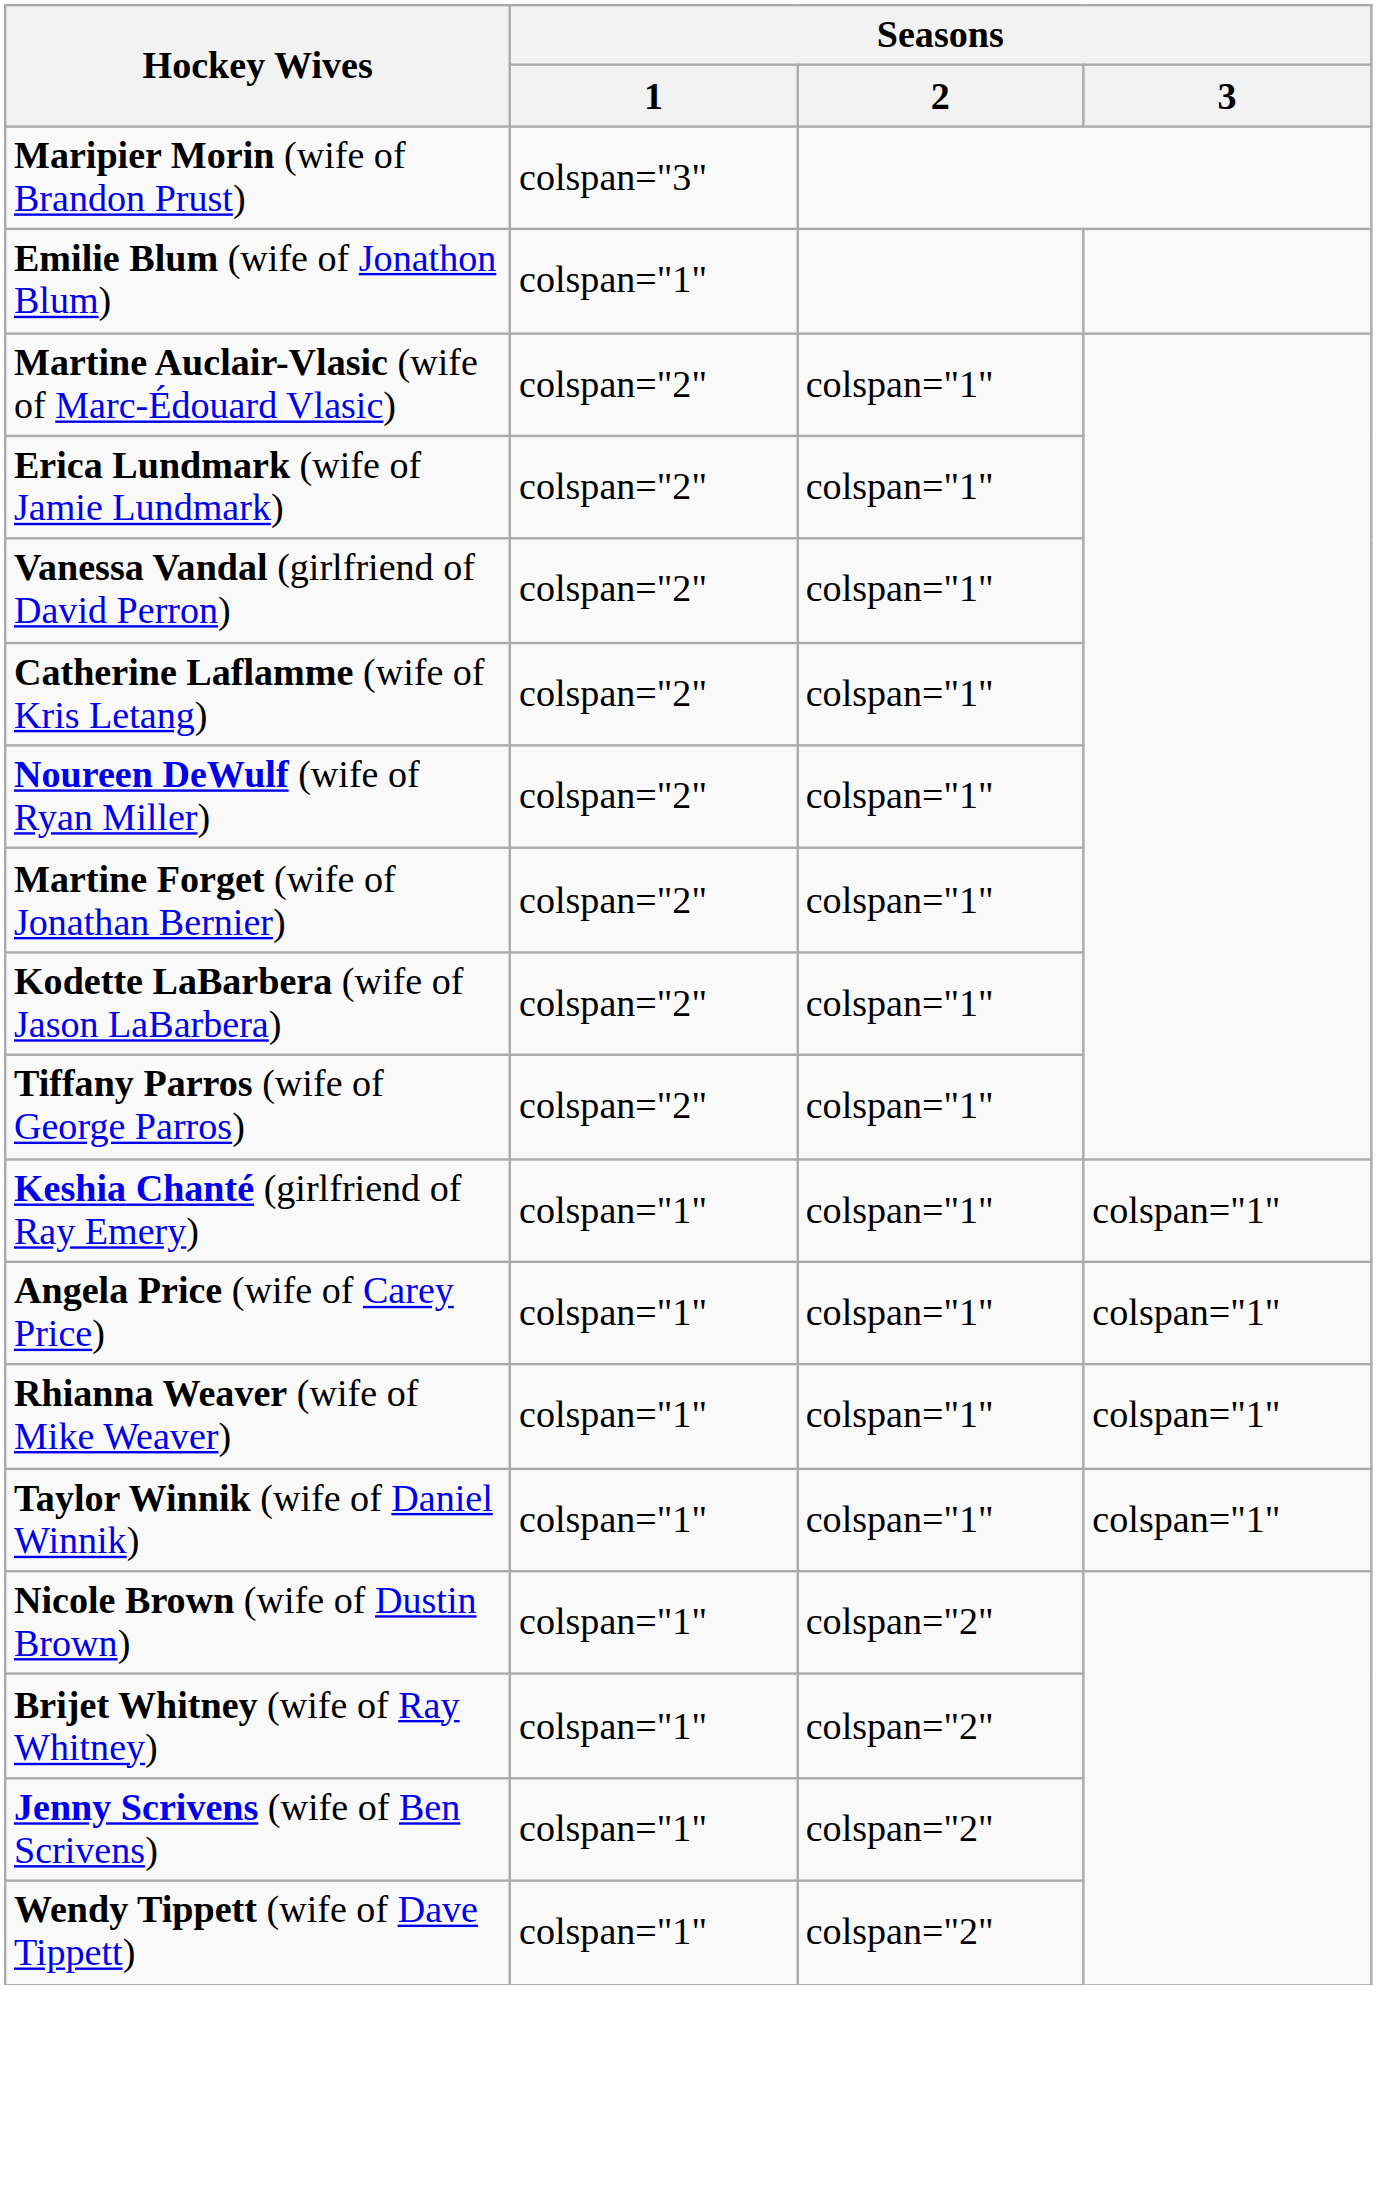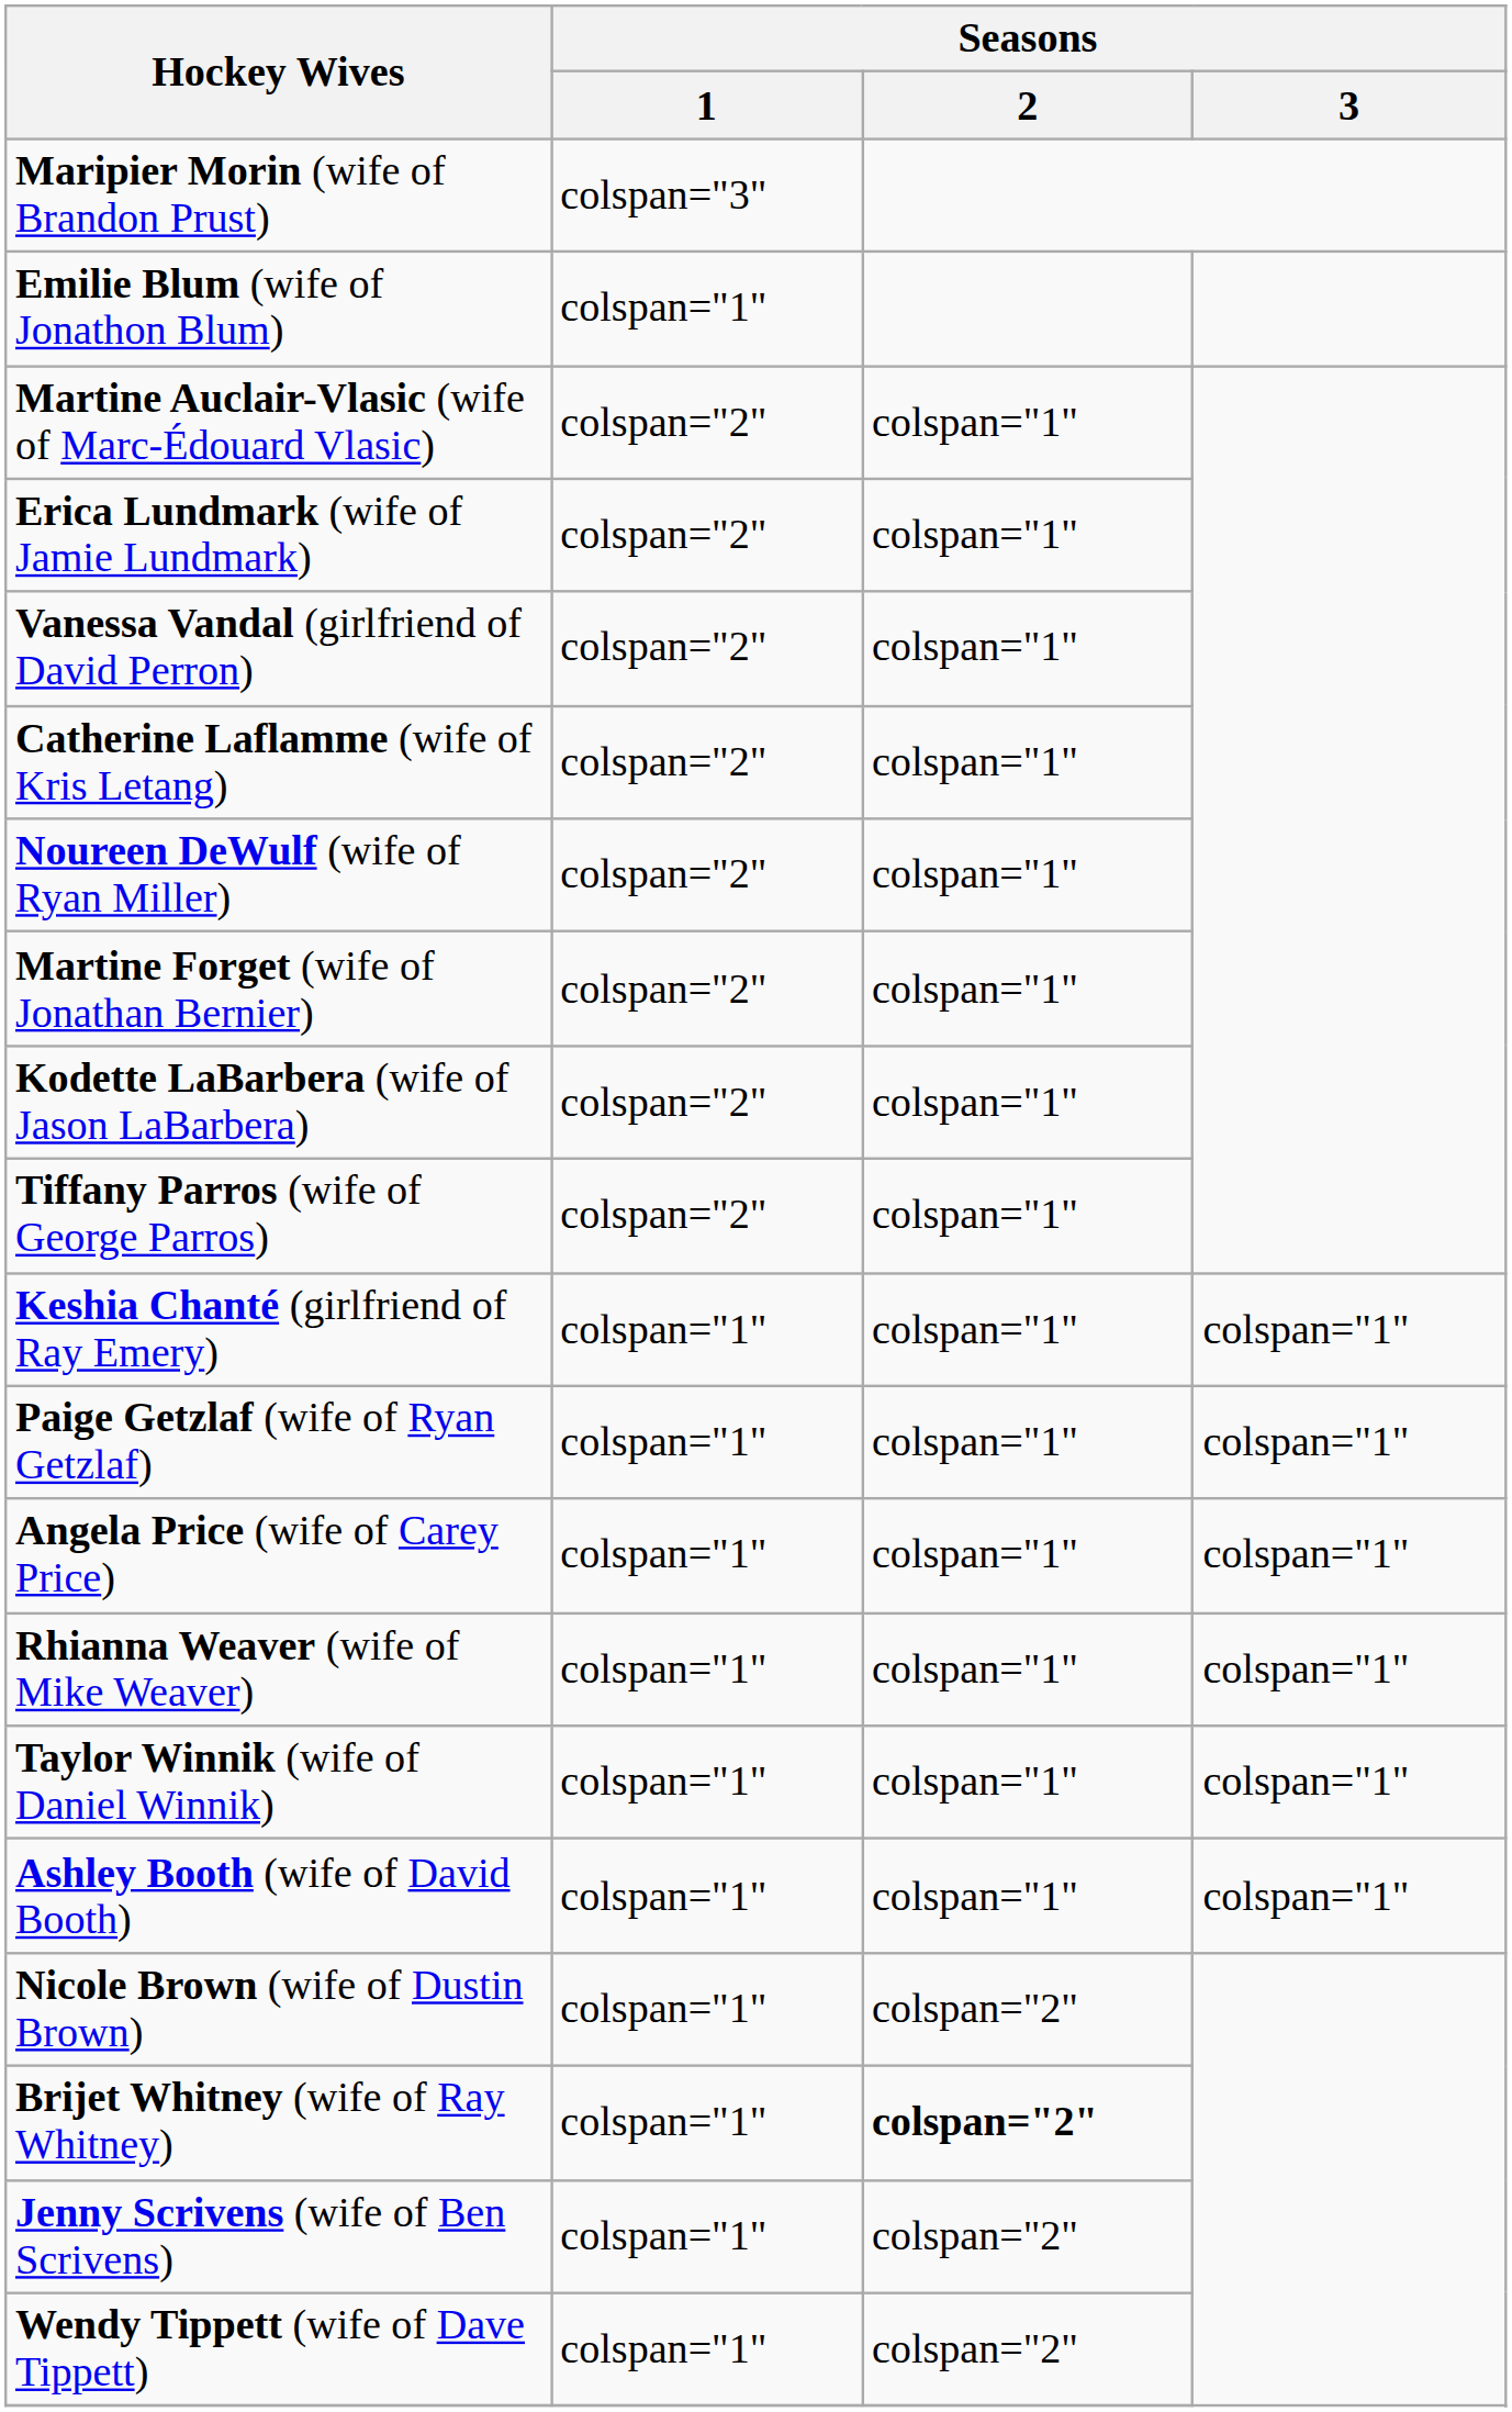+ row: Paige Getzlaf (wife of Ryan Getzlaf) | colspan="1" | colspan="1" | colspan="1"
+ row: Ashley Booth (wife of David Booth) | colspan="1" | colspan="1" | colspan="1"
Brijet Whitney (wife of Ray Whitney) | Seasons / 2: normal -> bold
